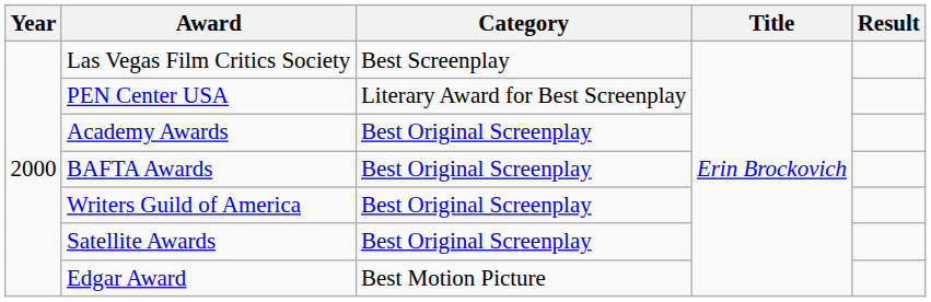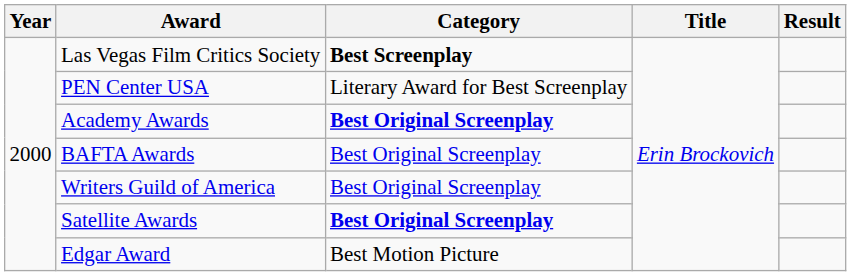Las Vegas Film Critics Society | Category: normal -> bold
Academy Awards | Category: normal -> bold
Satellite Awards | Category: normal -> bold
